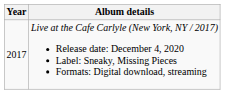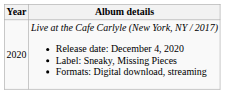row 2 | Year: 2017 -> 2020
